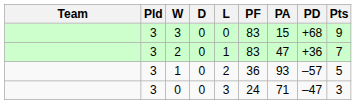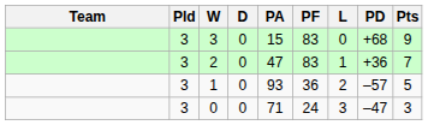columns swapped: L <-> PA
